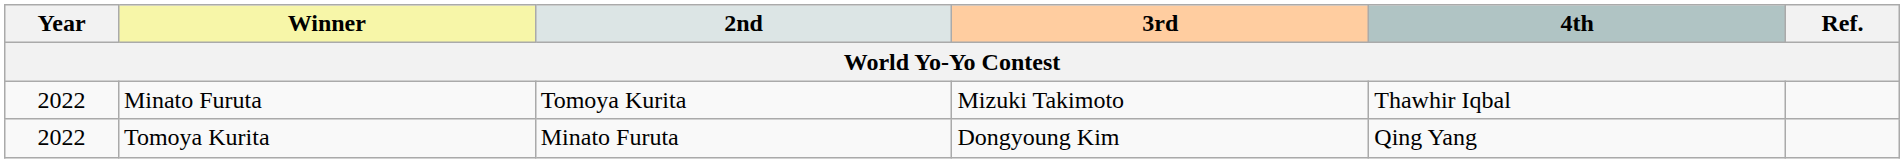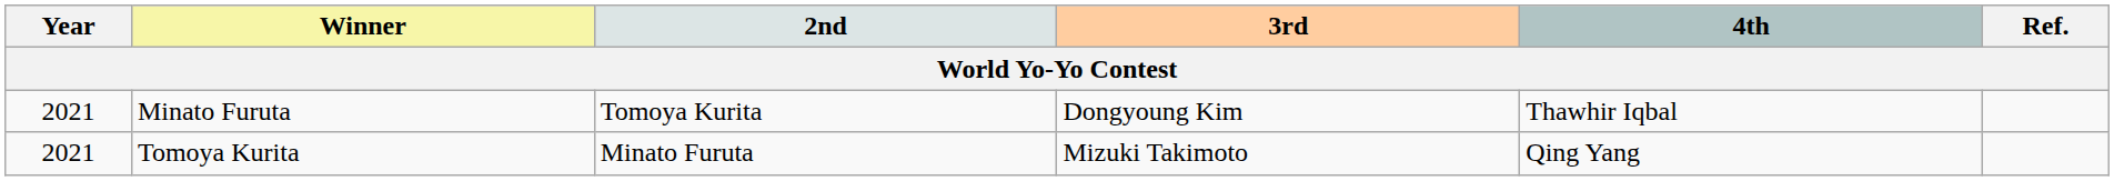row 3 | Year: 2022 -> 2021
row 3 | 3rd: Mizuki Takimoto -> Dongyoung Kim
row 4 | Year: 2022 -> 2021
row 4 | 3rd: Dongyoung Kim -> Mizuki Takimoto
